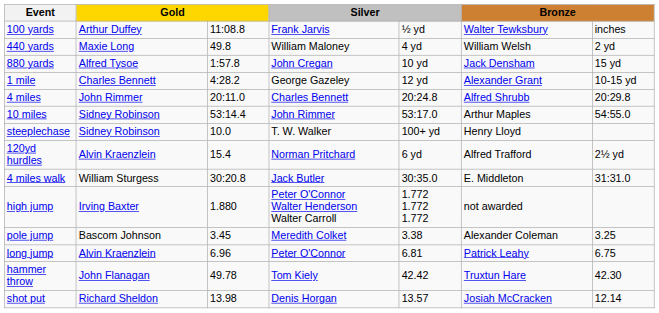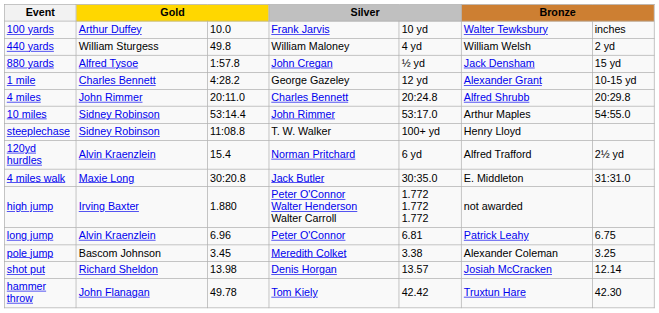100 yards | column 3: 11:08.8 -> 10.0
100 yards | column 5: ½ yd -> 10 yd
440 yards | column 2: Maxie Long -> William Sturgess
880 yards | column 5: 10 yd -> ½ yd
steeplechase | column 3: 10.0 -> 11:08.8
4 miles walk | column 2: William Sturgess -> Maxie Long
rows swapped: pole jump <-> long jump
rows swapped: shot put <-> hammer throw
